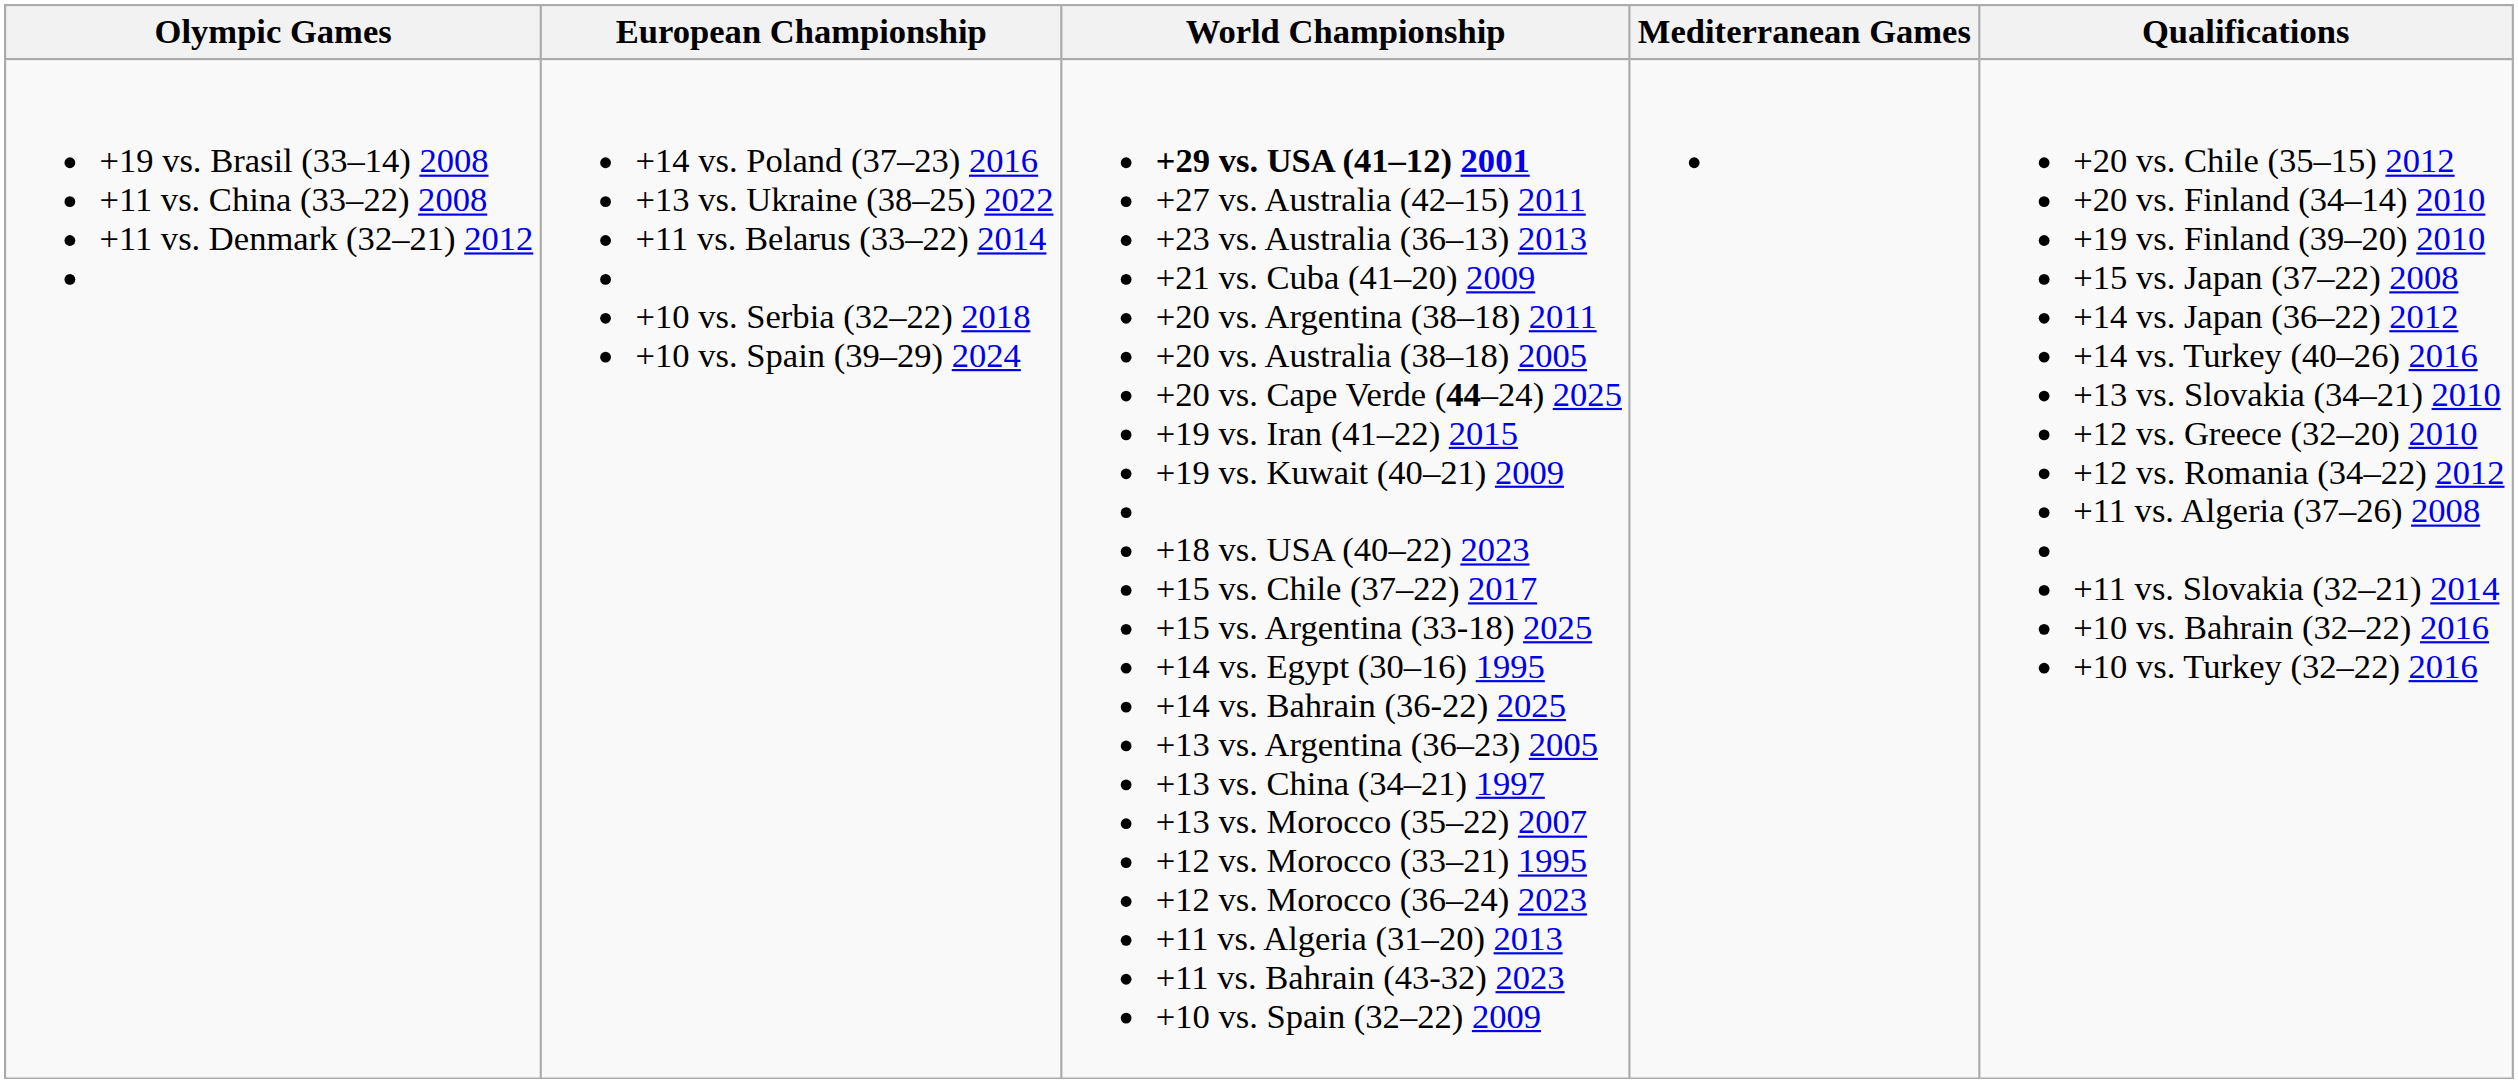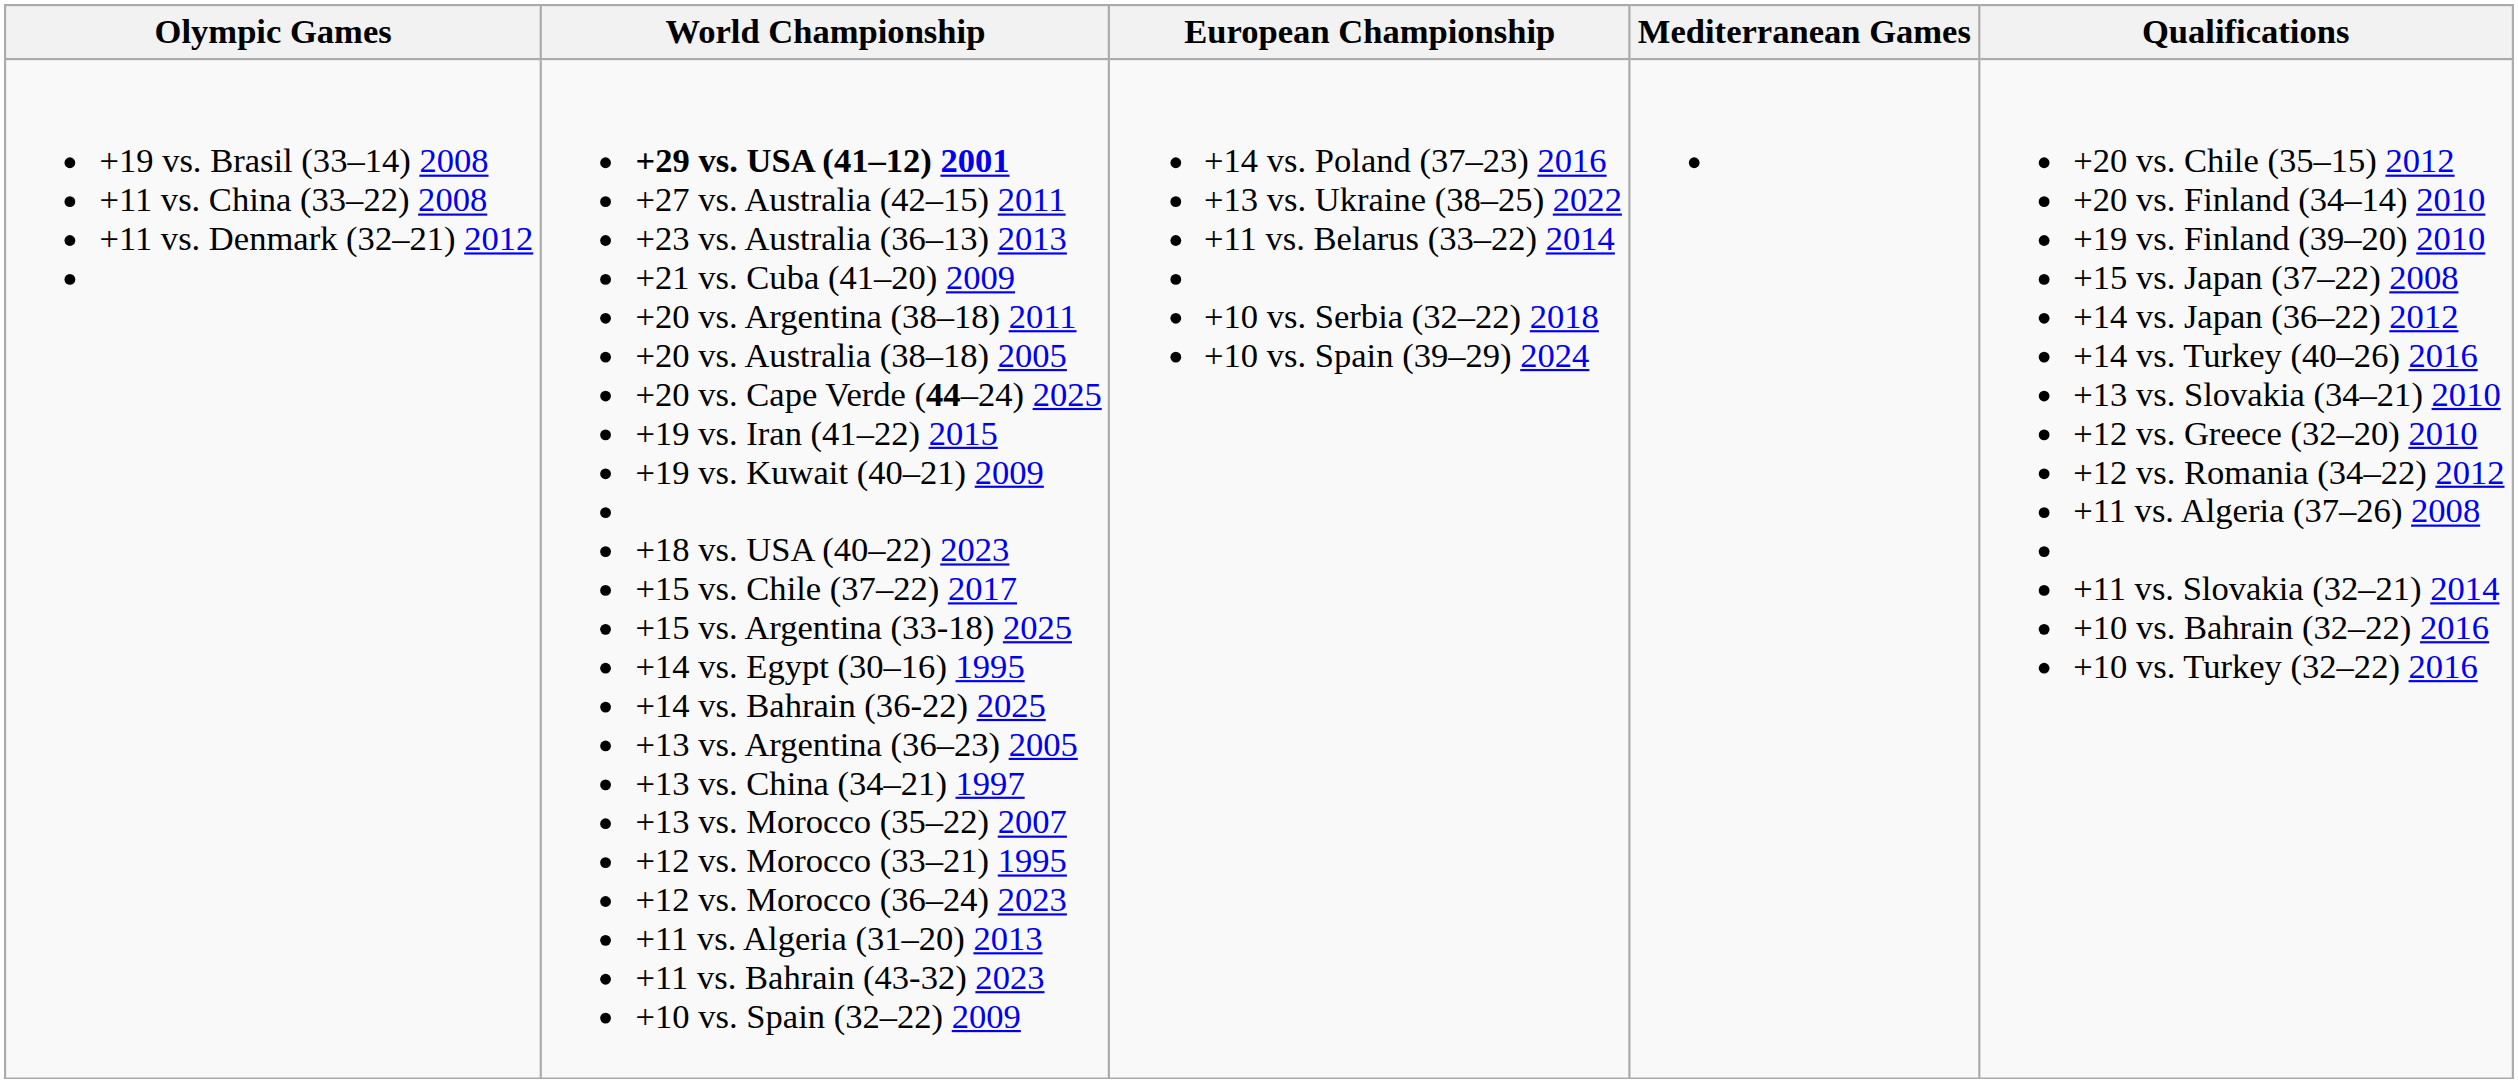columns swapped: World Championship <-> European Championship
